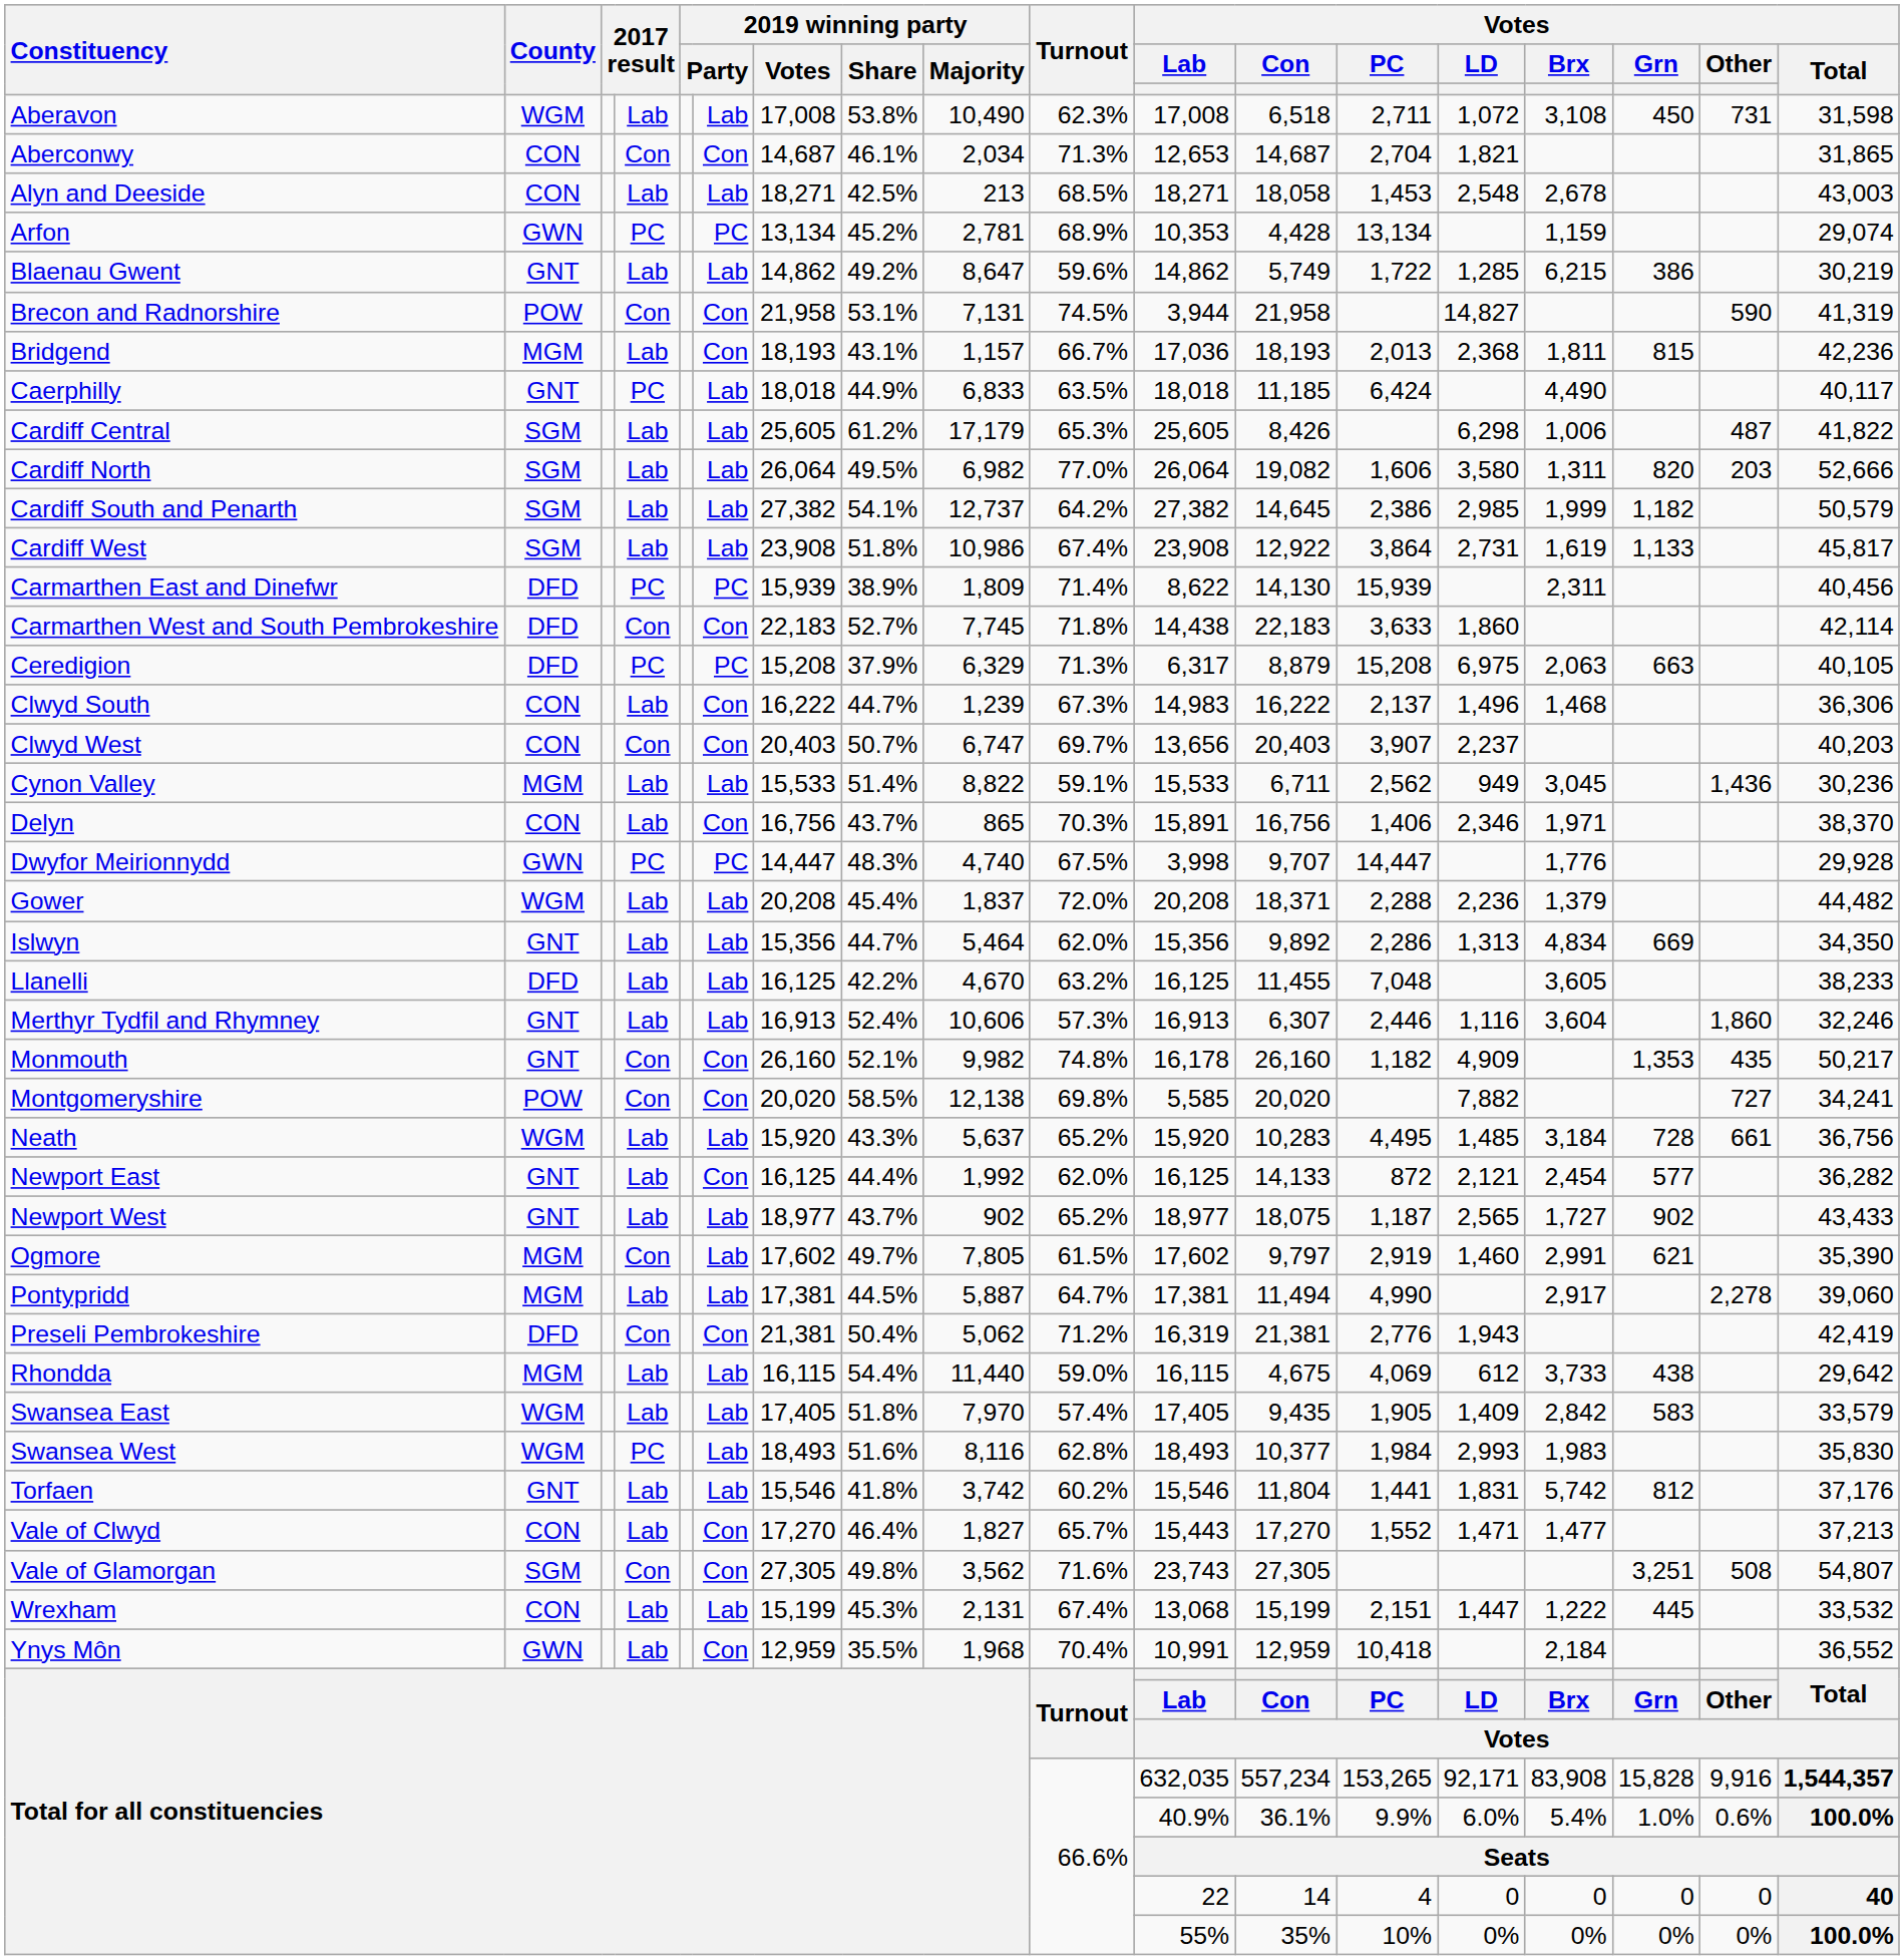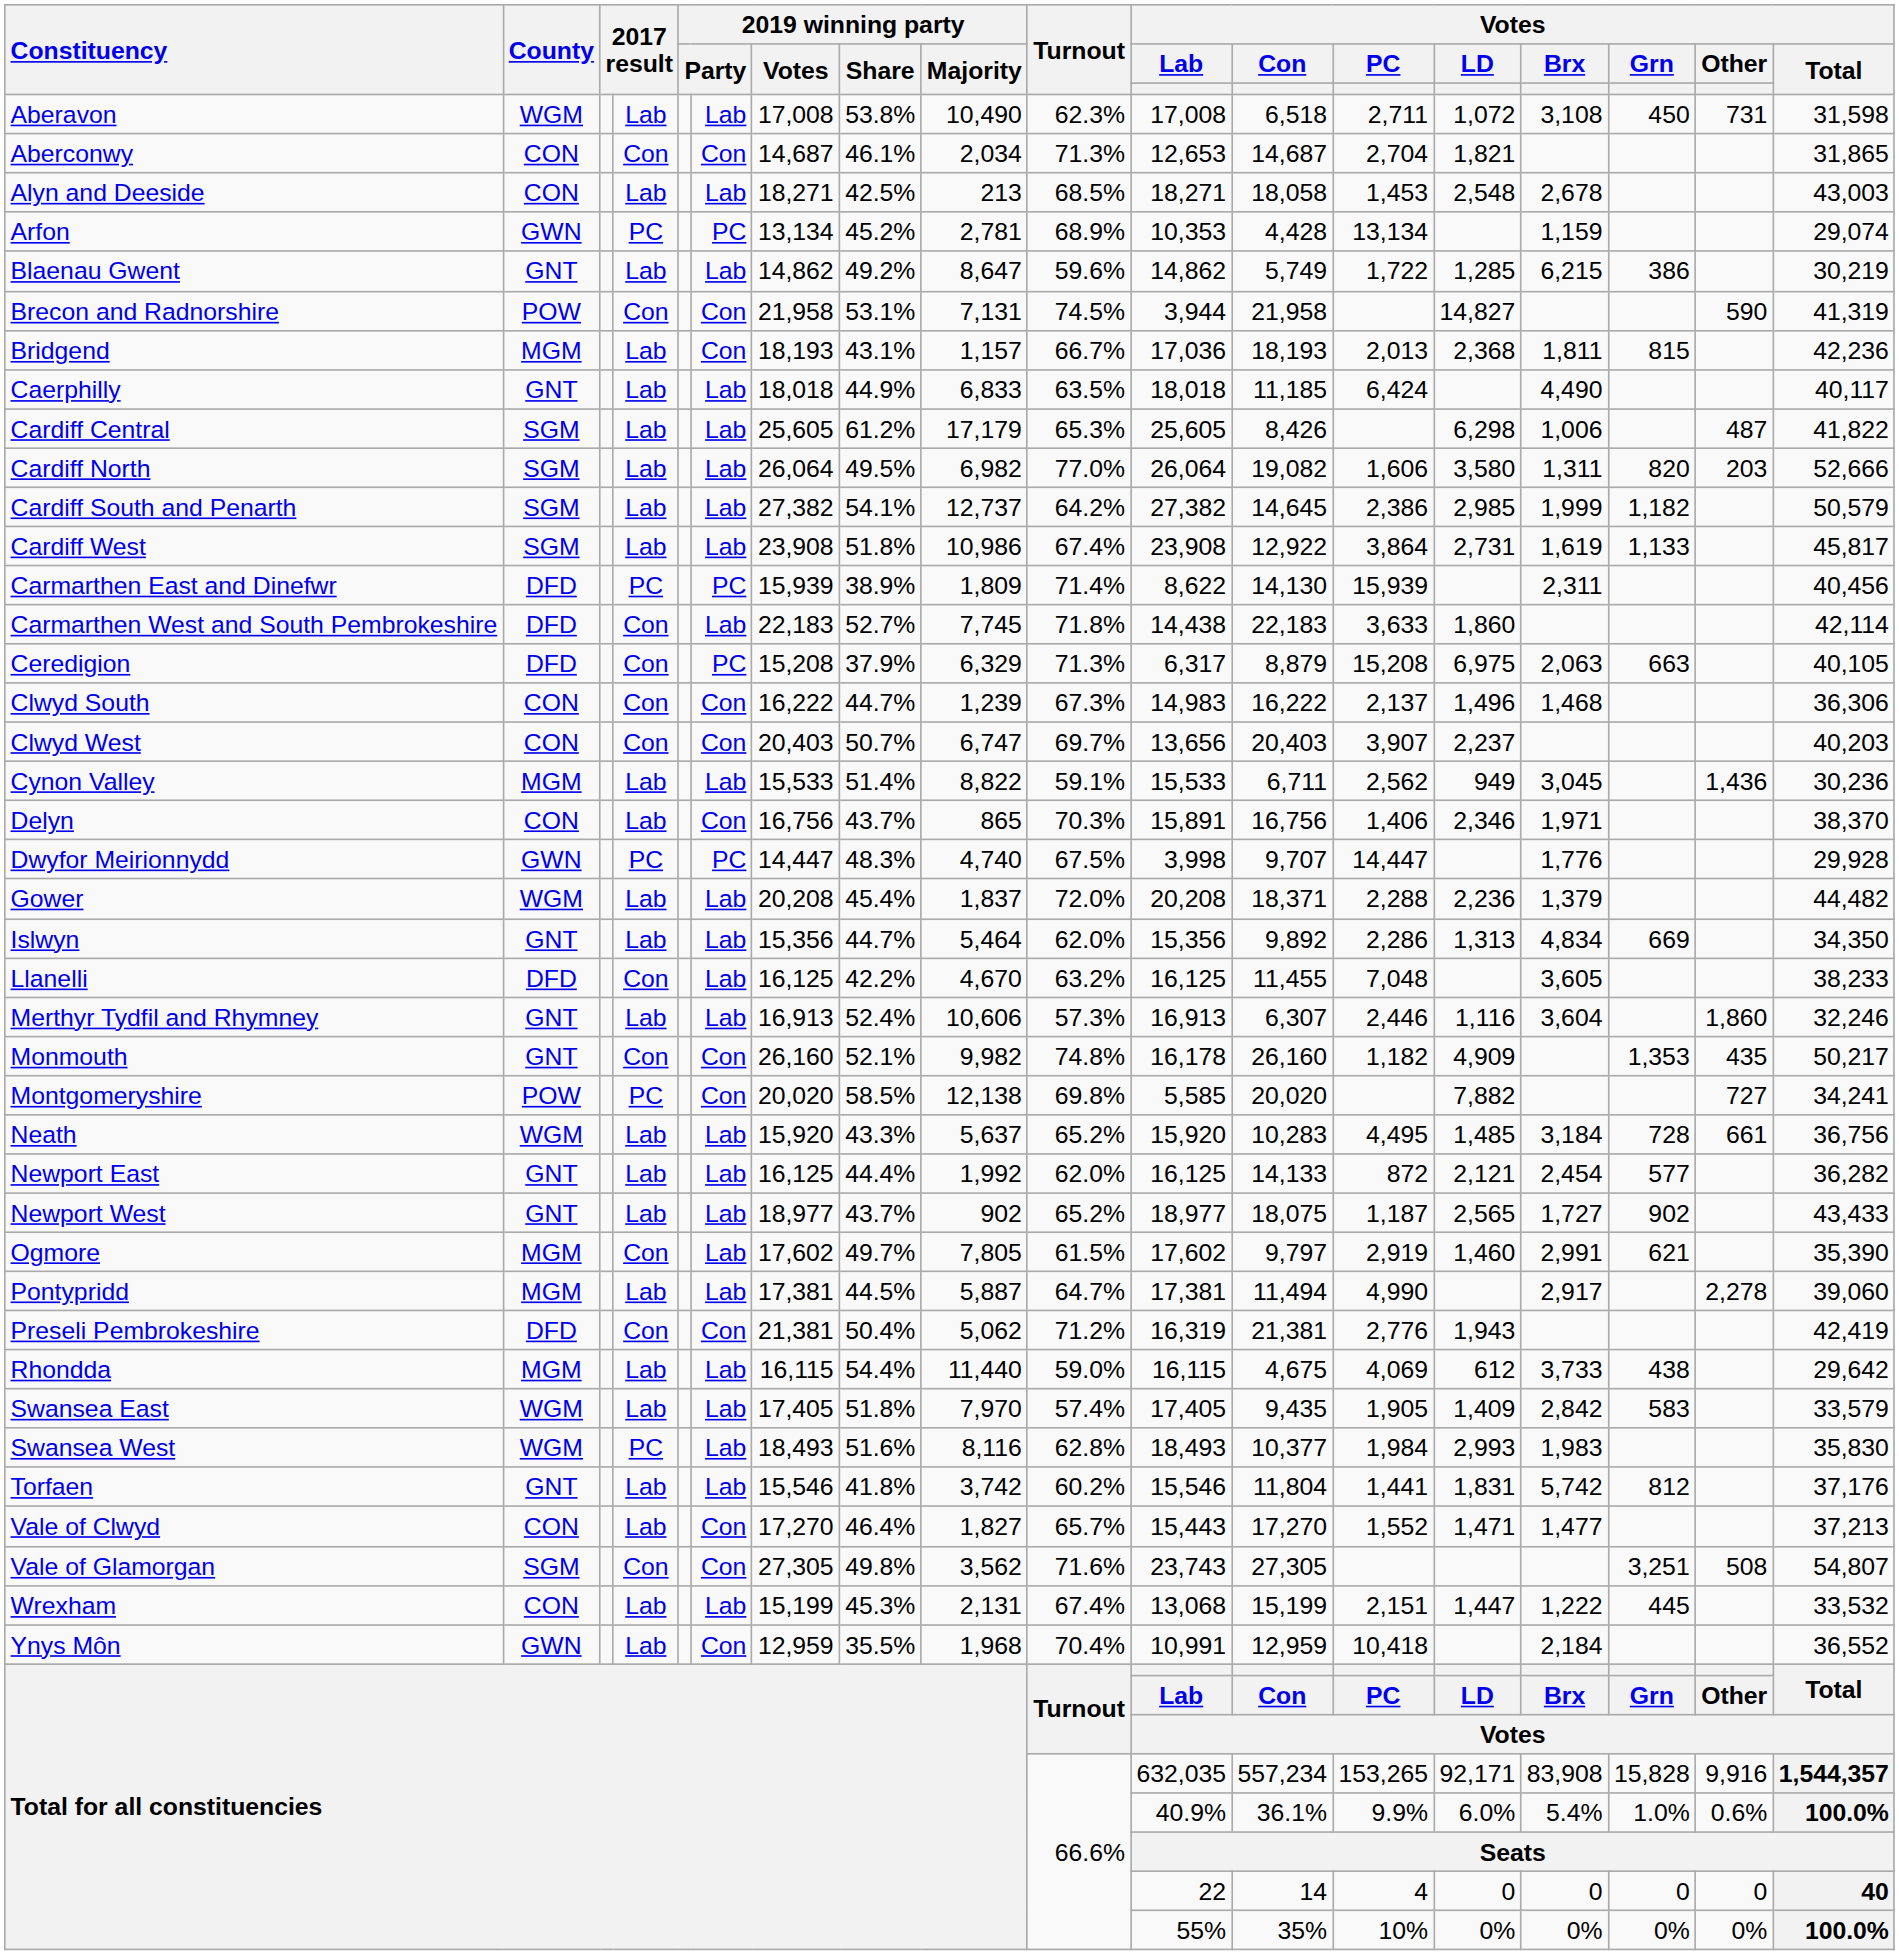Caerphilly | column 4: PC -> Lab
Carmarthen West and South Pembrokeshire | column 6: Con -> Lab
Ceredigion | column 4: PC -> Con
Clwyd South | column 4: Lab -> Con
Llanelli | column 4: Lab -> Con
Montgomeryshire | column 4: Con -> PC
Newport East | column 6: Con -> Lab
